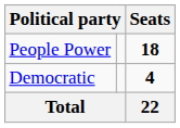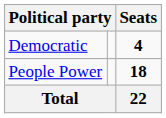rows swapped: People Power <-> Democratic
